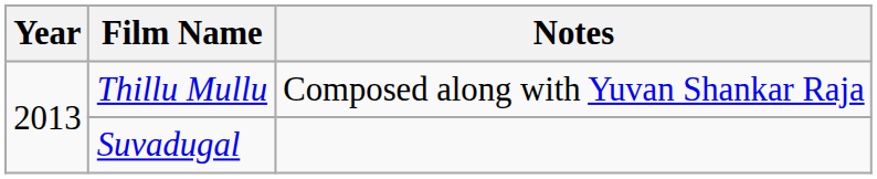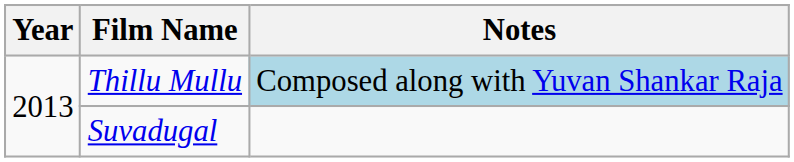Thillu Mullu | Notes: no background -> lightblue background
